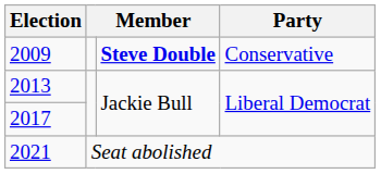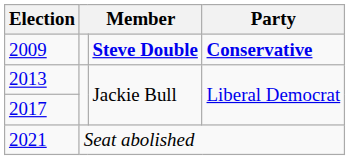2009 | Party: normal -> bold
